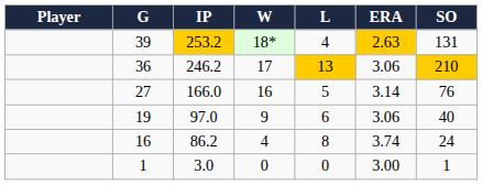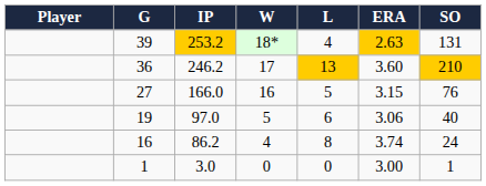36 | ERA: 3.06 -> 3.60
27 | ERA: 3.14 -> 3.15
19 | W: 9 -> 5
